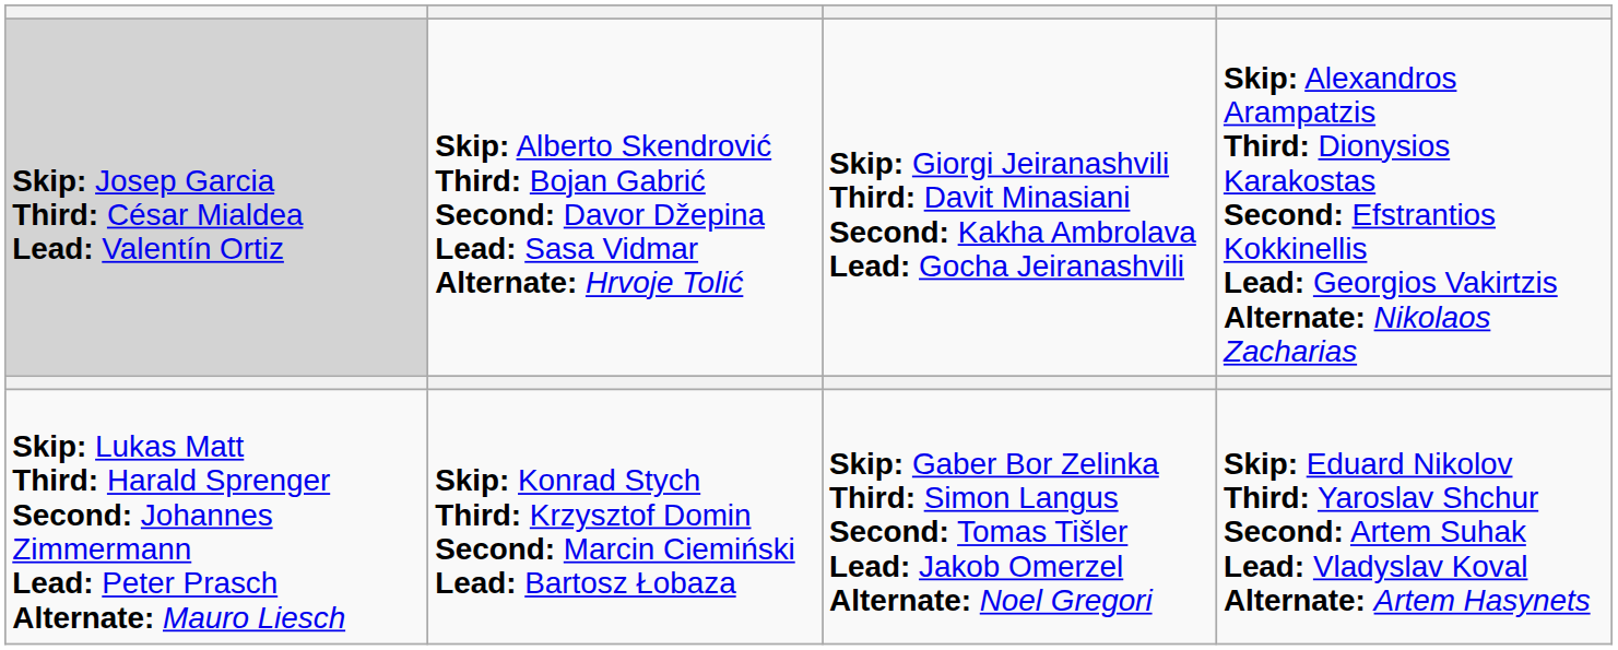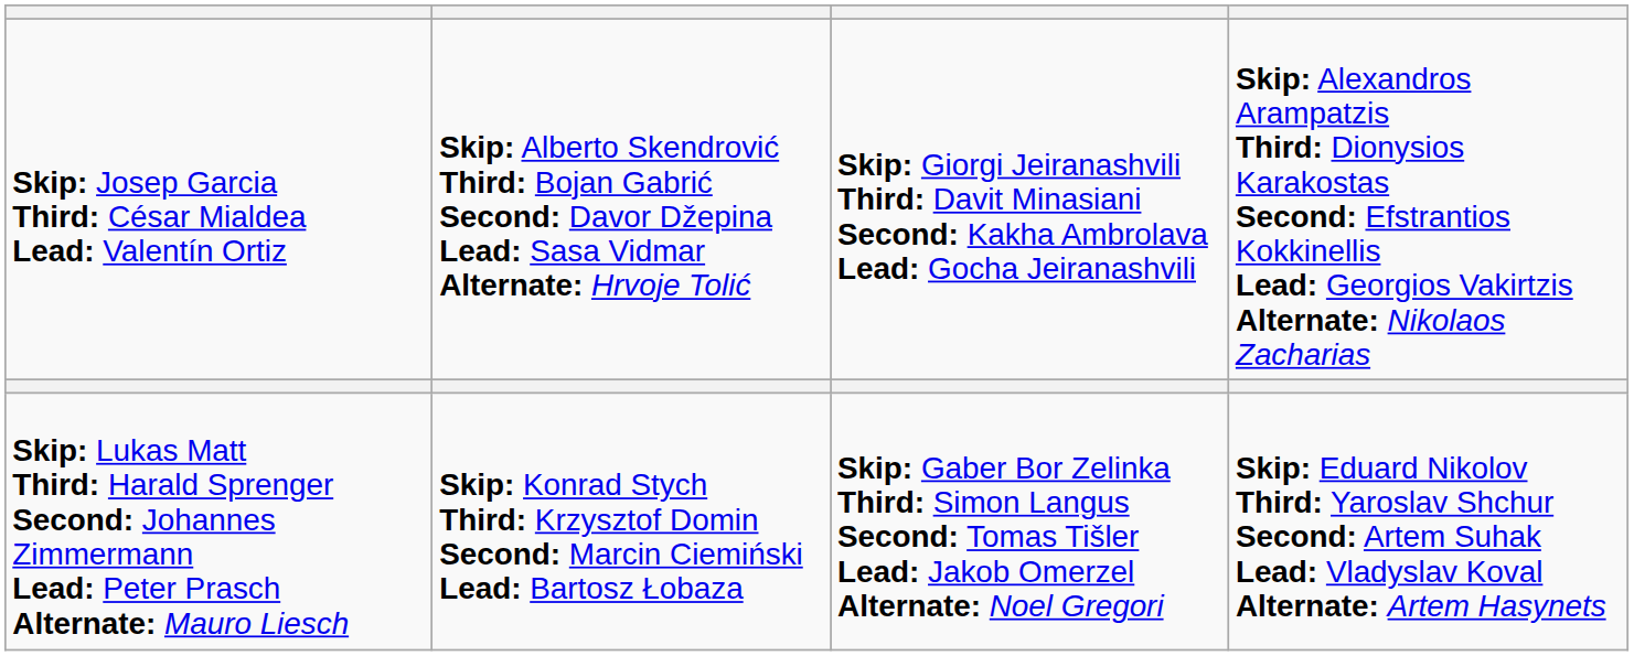Skip: Josep Garcia Third: César Mialdea Lead: Valentín Ortiz | column 1: lightgrey background -> no background
